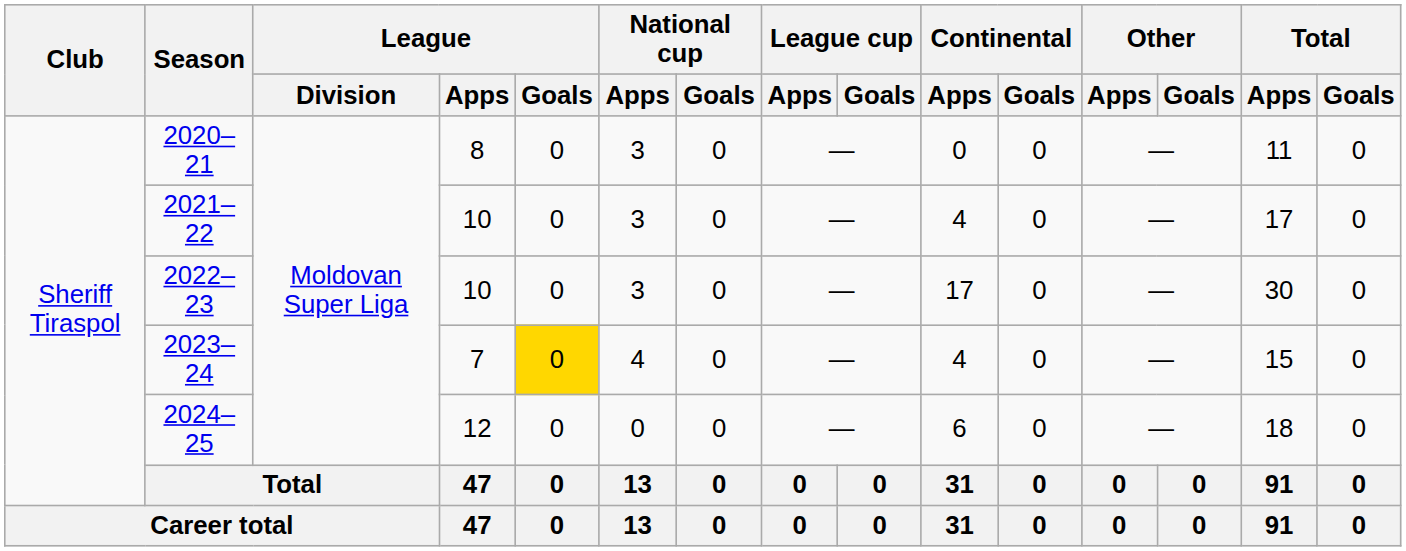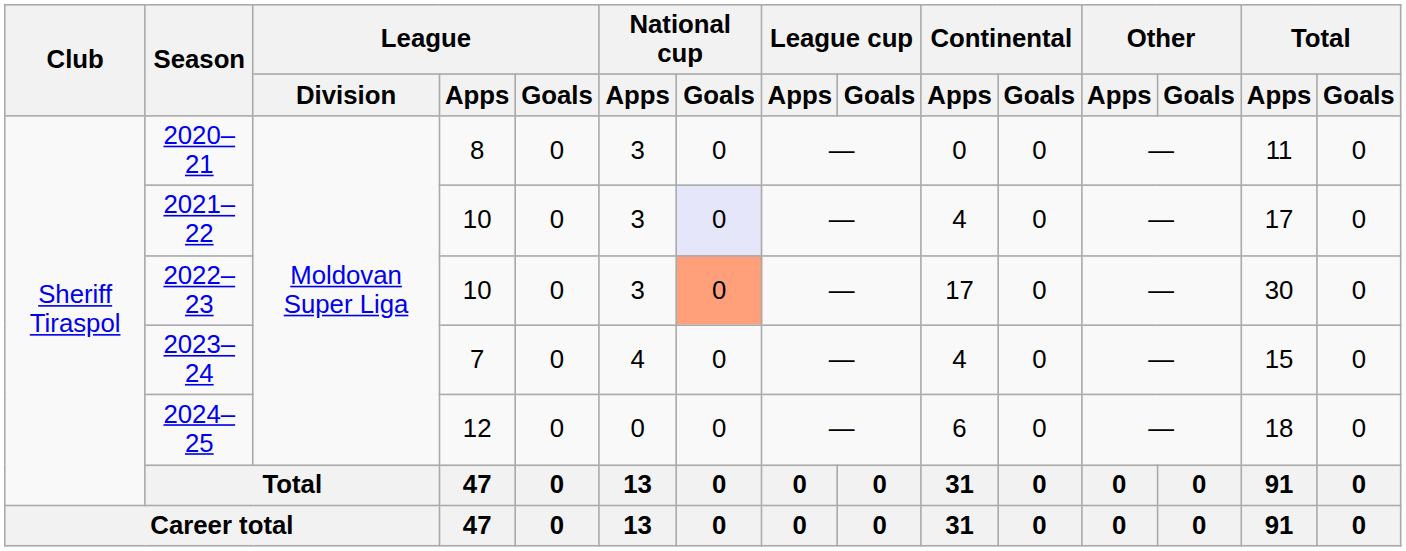2021–22 | National cup / Goals: no background -> lavender background
2022–23 | National cup / Goals: no background -> lightsalmon background
2023–24 | League / Goals: gold background -> no background
